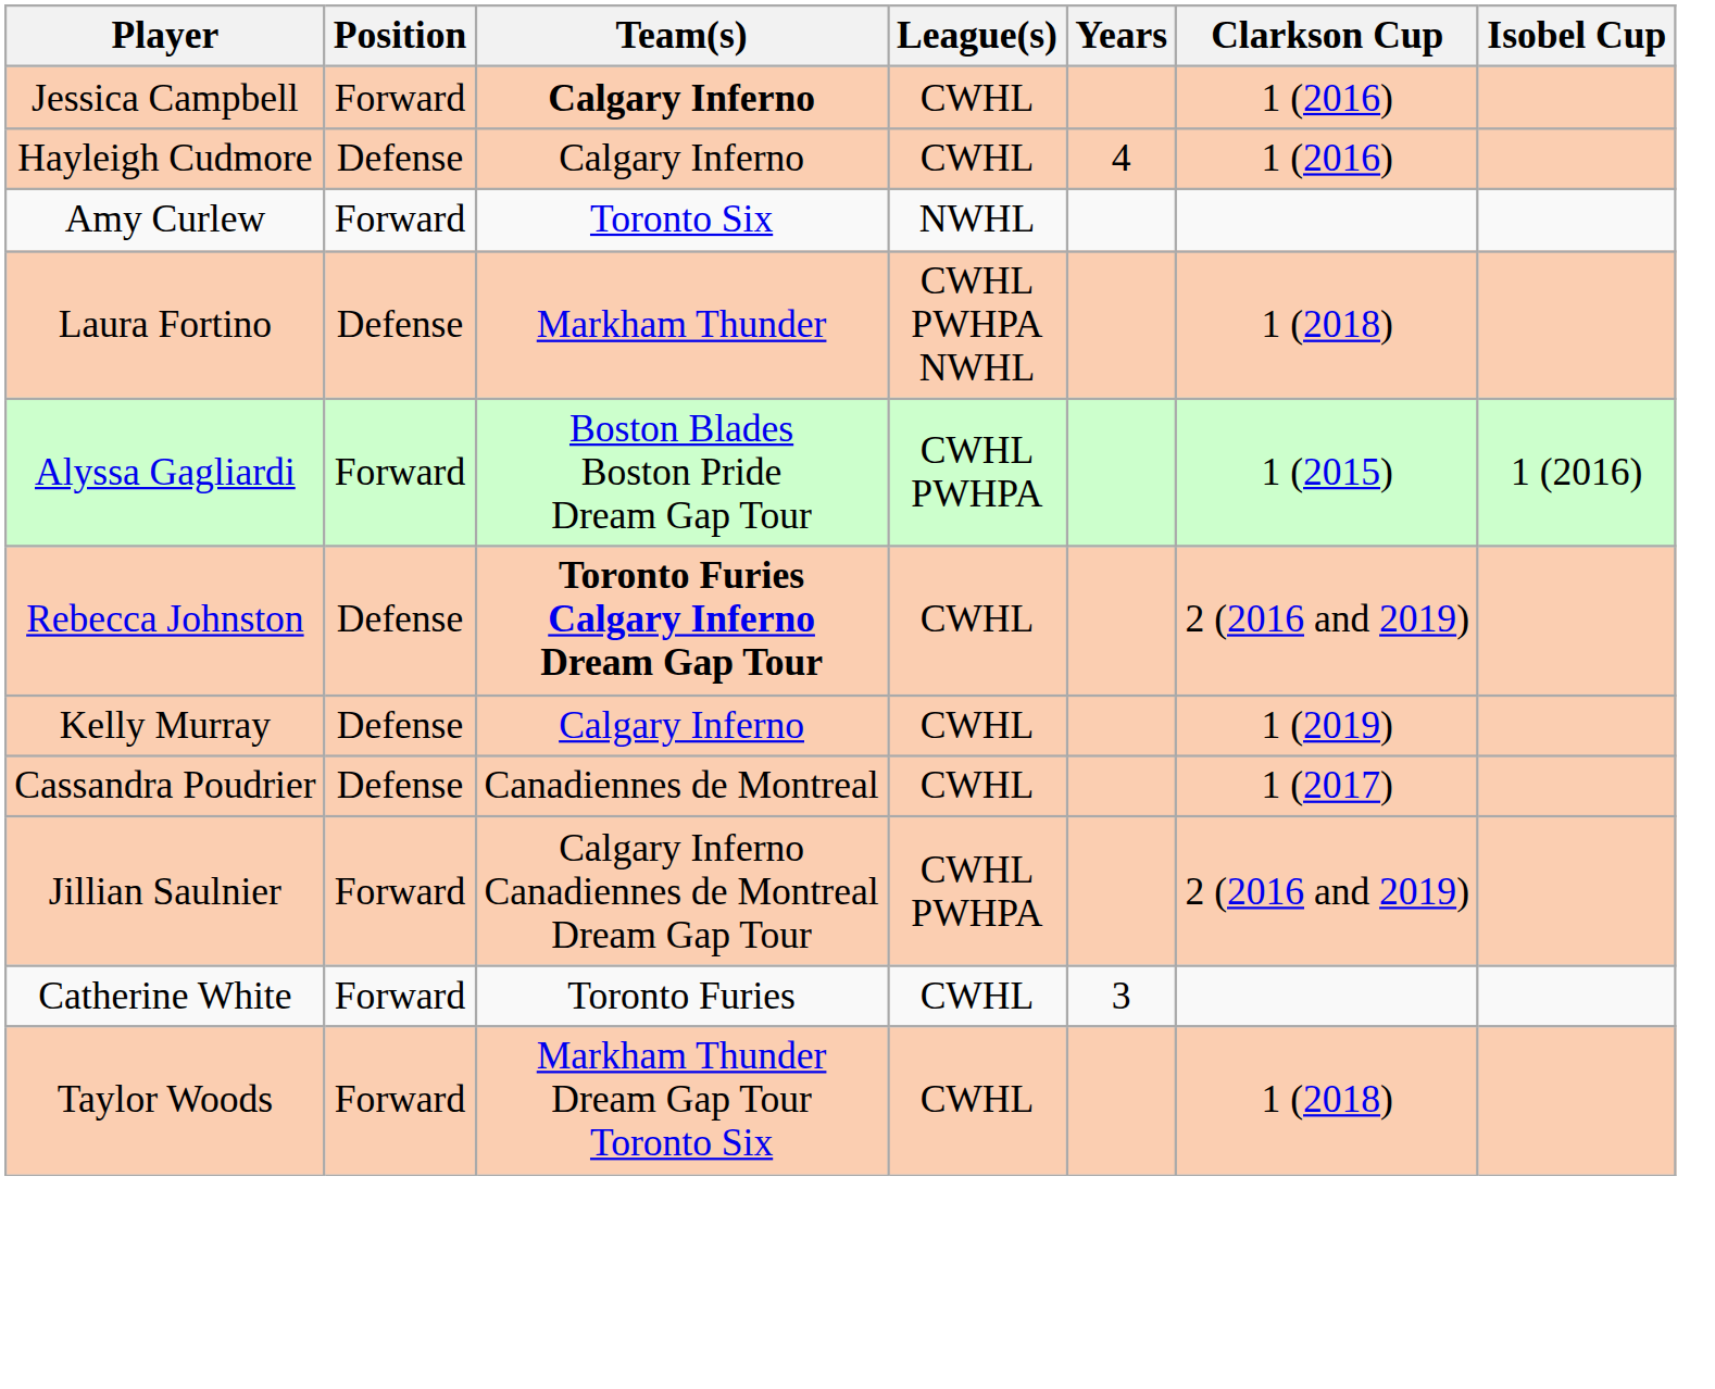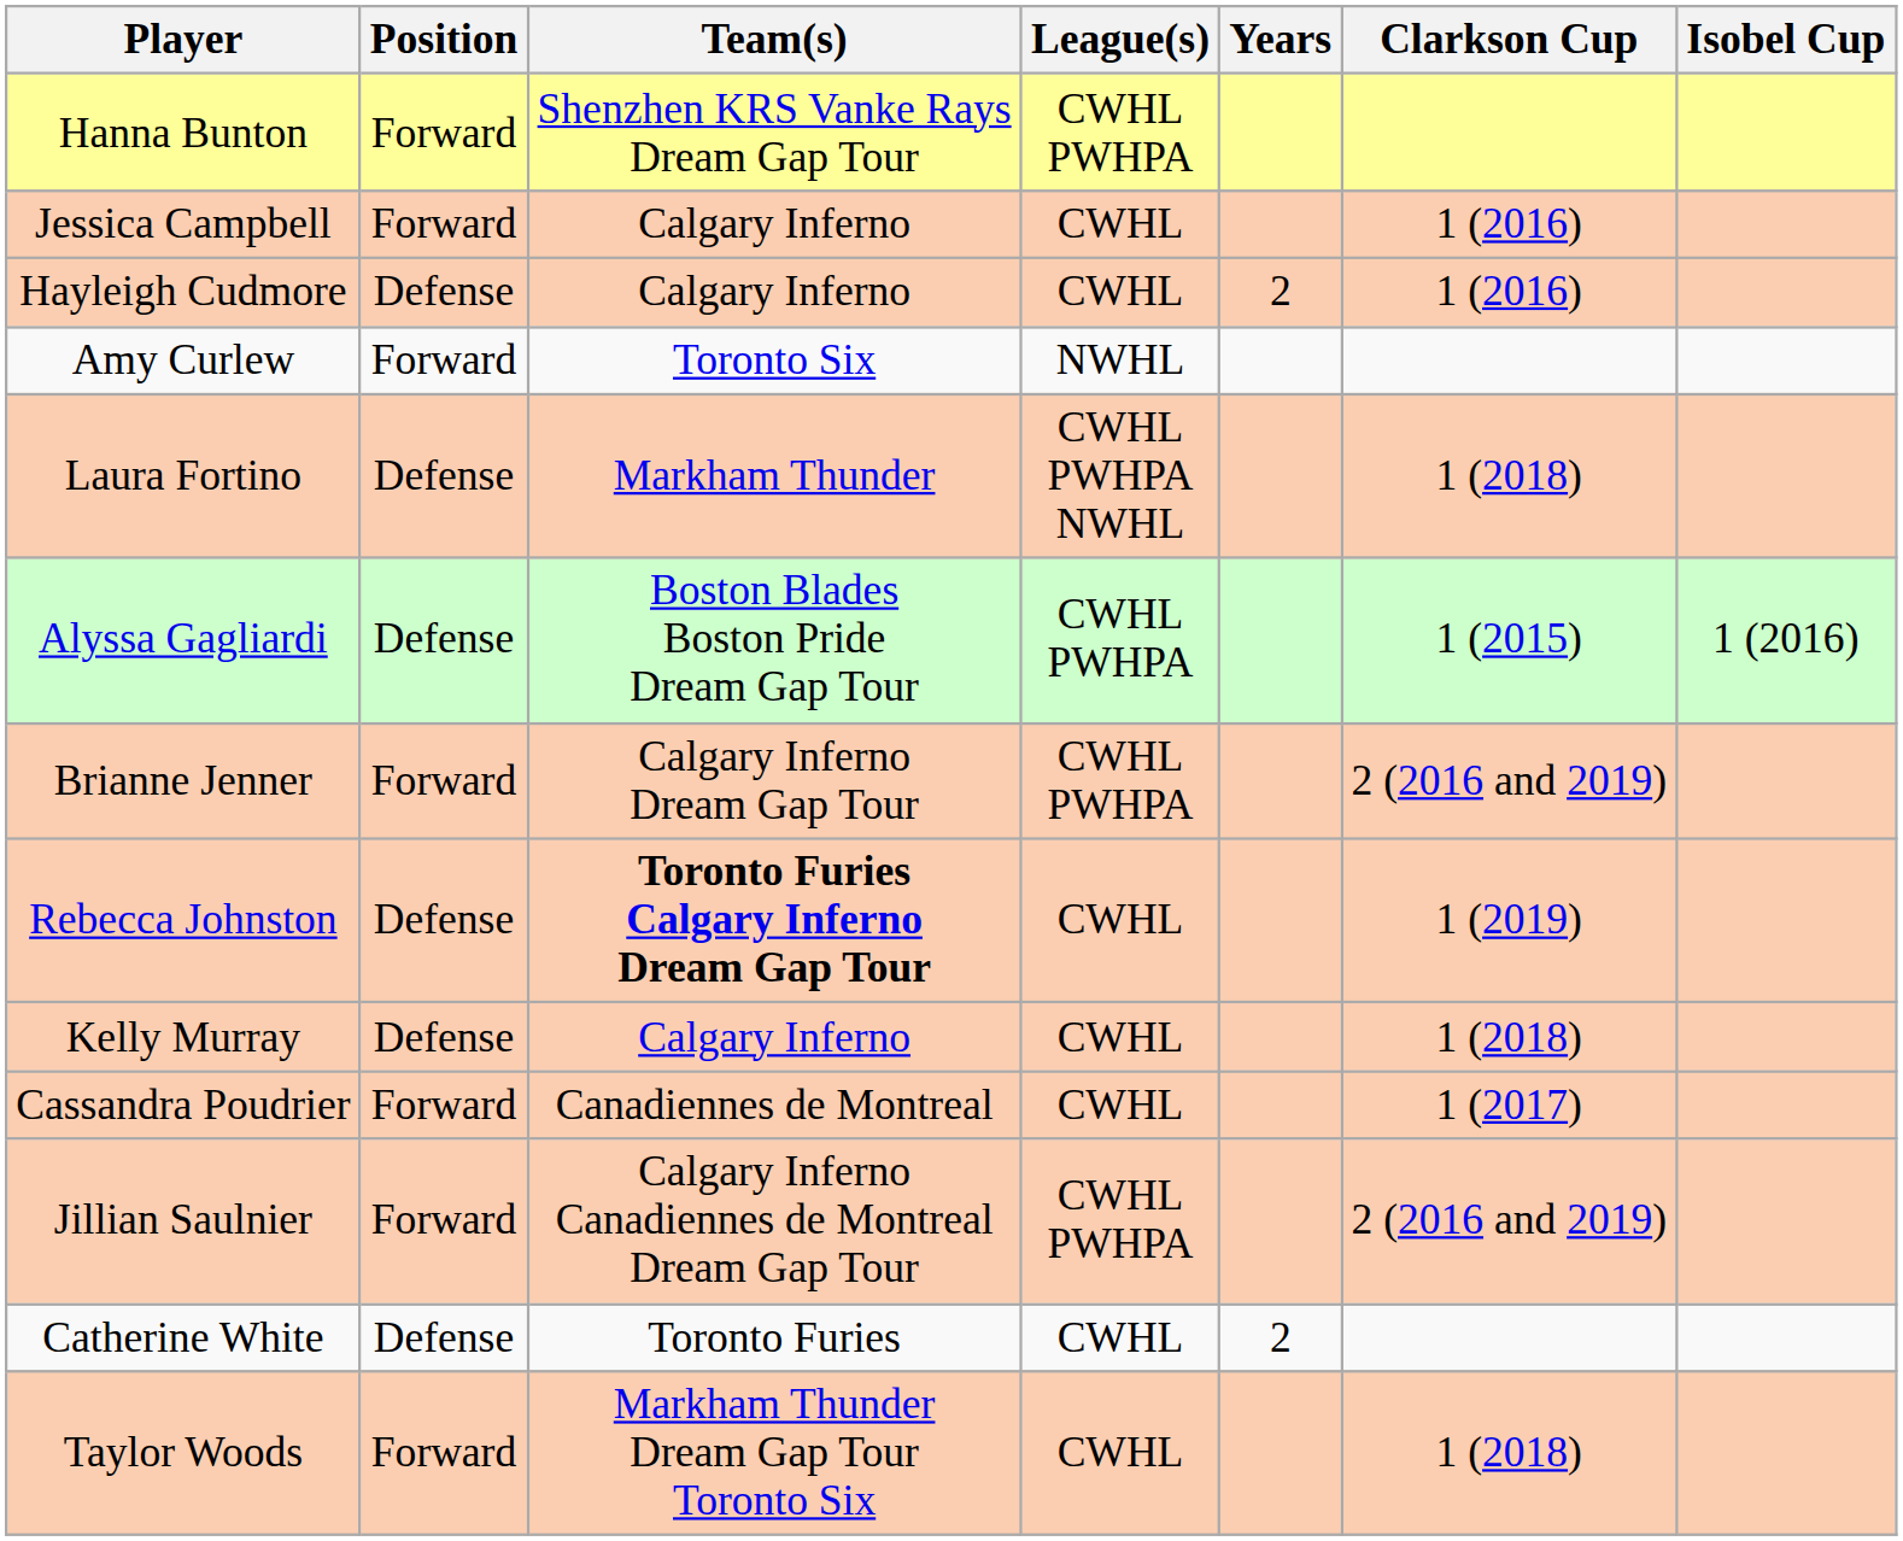+ row: Hanna Bunton | Forward | Shenzhen KRS Vanke Rays Dream Gap Tour | CWHL PWHPA
Jessica Campbell | Team(s): bold -> normal
Hayleigh Cudmore | Years: 4 -> 2
Alyssa Gagliardi | Position: Forward -> Defense
+ row: Brianne Jenner | Forward | Calgary Inferno Dream Gap Tour | CWHL PWHPA | 2 (2016 and 2019)
Rebecca Johnston | Clarkson Cup: 2 (2016 and 2019) -> 1 (2019)
Kelly Murray | Clarkson Cup: 1 (2019) -> 1 (2018)
Cassandra Poudrier | Position: Defense -> Forward
Catherine White | Position: Forward -> Defense
Catherine White | Years: 3 -> 2
